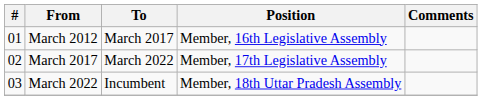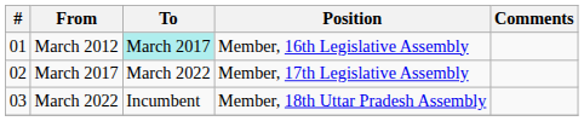March 2012 | To: no background -> paleturquoise background
